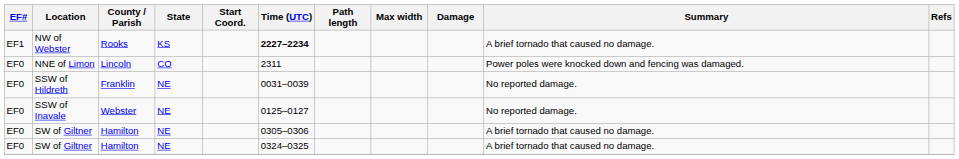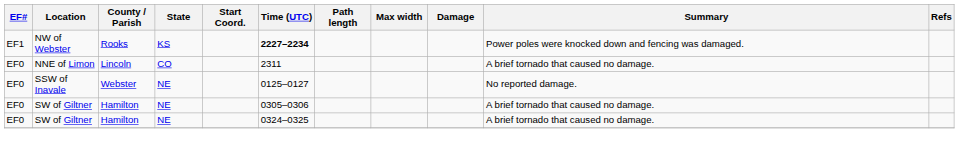NW of Webster | Summary: A brief tornado that caused no damage. -> Power poles were knocked down and fencing was damaged.
NNE of Limon | Summary: Power poles were knocked down and fencing was damaged. -> A brief tornado that caused no damage.
- row: EF0 | SSW of Hildreth | Franklin | NE | 0031–0039 | No reported damage.
